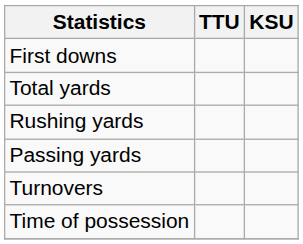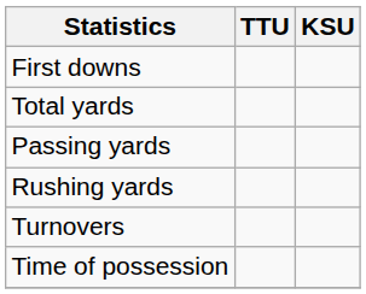rows swapped: Rushing yards <-> Passing yards
